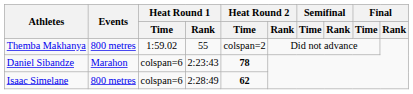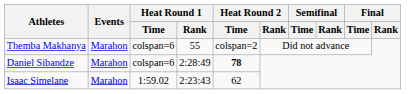Themba Makhanya | Events: 800 metres -> Marahon
Themba Makhanya | Heat Round 1 / Time: 1:59.02 -> colspan=6
Daniel Sibandze | Heat Round 1 / Rank: 2:23:43 -> 2:28:49
Isaac Simelane | Events: 800 metres -> Marahon
Isaac Simelane | Heat Round 1 / Time: colspan=6 -> 1:59.02
Isaac Simelane | Heat Round 1 / Rank: 2:28:49 -> 2:23:43
Isaac Simelane | Heat Round 2 / Time: bold -> normal
